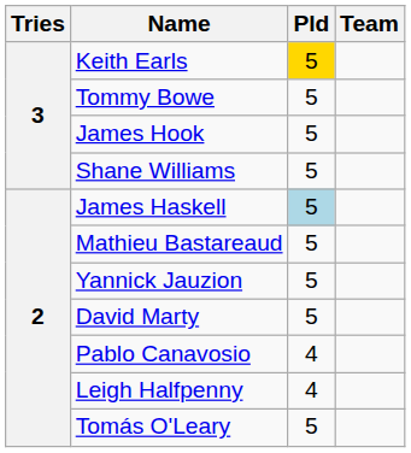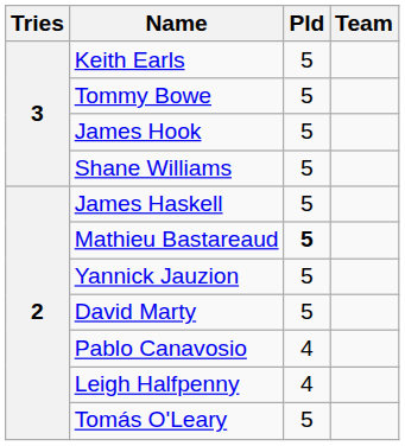Keith Earls | Pld: gold background -> no background
James Haskell | Pld: lightblue background -> no background
Mathieu Bastareaud | Pld: normal -> bold
